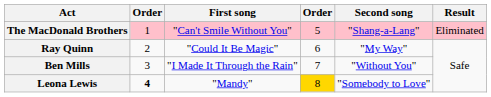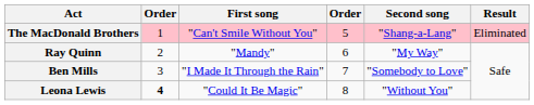Ray Quinn | First song: "Could It Be Magic" -> "Mandy"
Ben Mills | Second song: "Without You" -> "Somebody to Love"
Leona Lewis | First song: "Mandy" -> "Could It Be Magic"
Leona Lewis | column 4: gold background -> no background
Leona Lewis | Second song: "Somebody to Love" -> "Without You"
